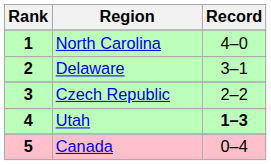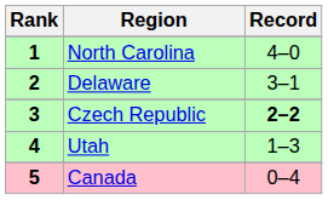Czech Republic | Record: normal -> bold
Utah | Record: bold -> normal
